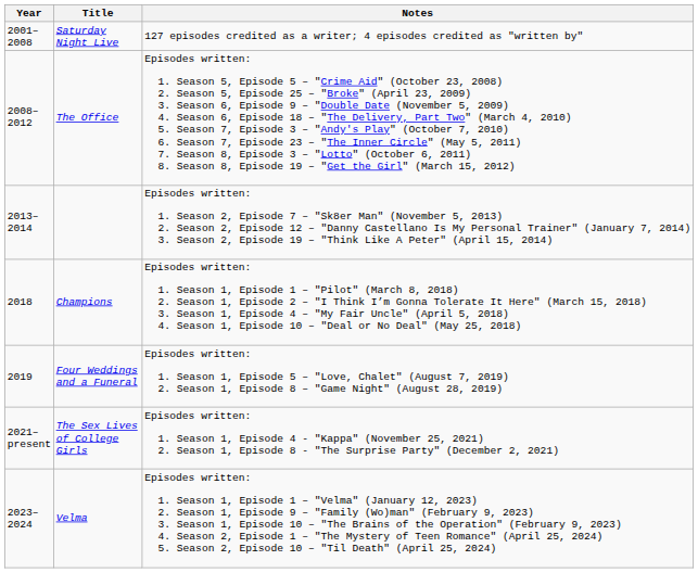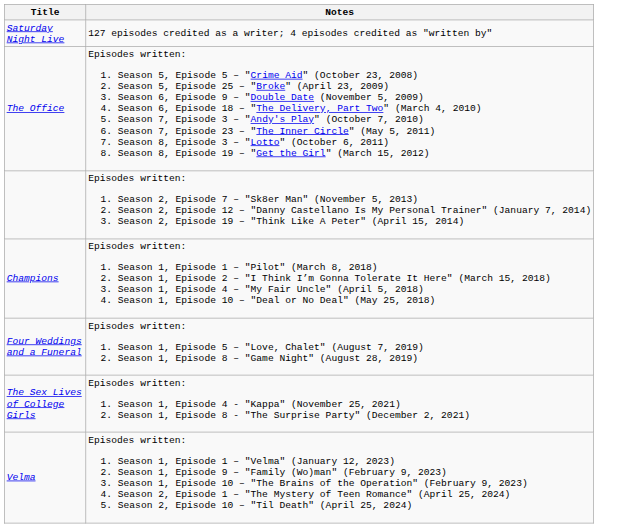- column: Year | 2001–2008 | 2008–2012 | 2013–2014 | 2018 | 2019 | 2021–present | 2023–2024
